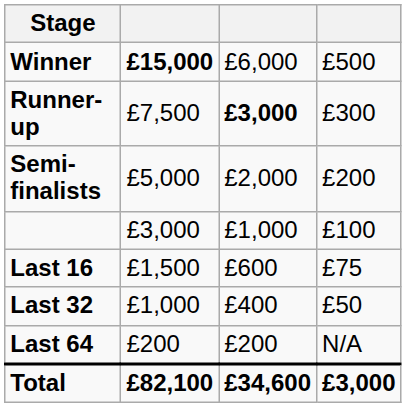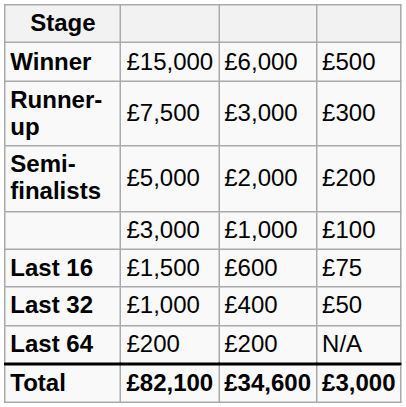Winner | column 2: bold -> normal
Runner-up | column 3: bold -> normal
